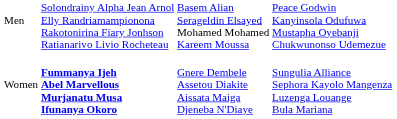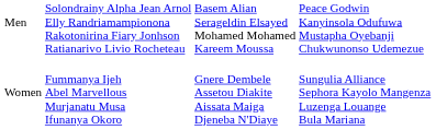Women | column 2: bold -> normal
